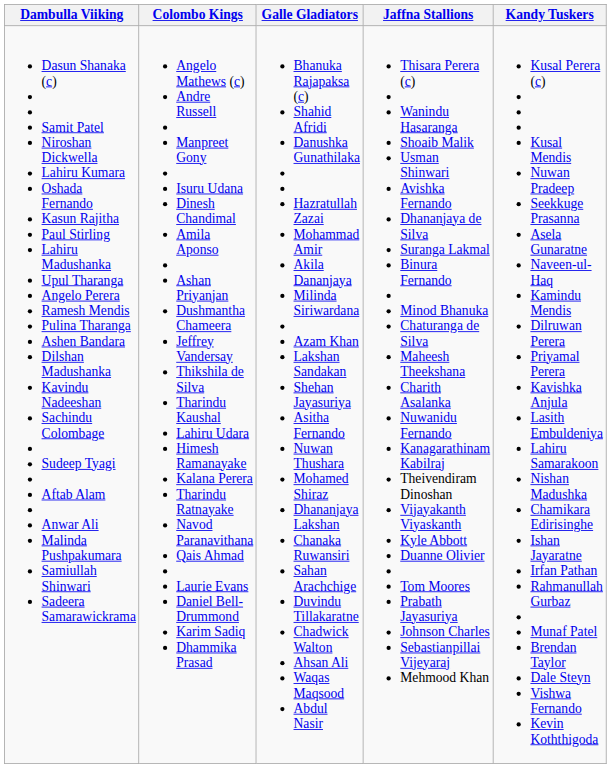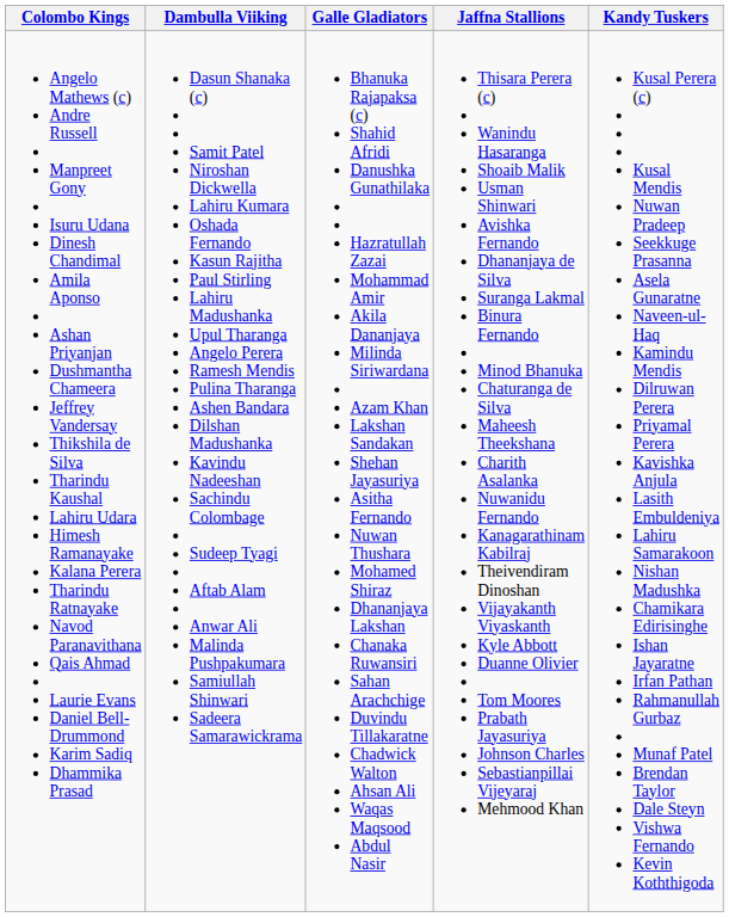columns swapped: Colombo Kings <-> Dambulla Viiking
